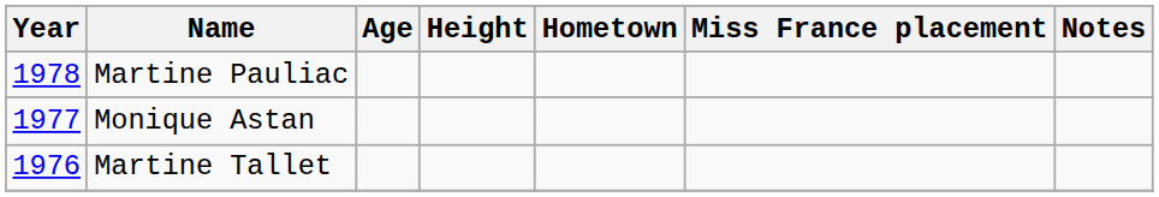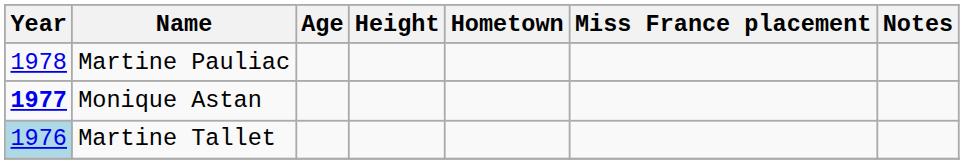Monique Astan | Year: normal -> bold
Martine Tallet | Year: no background -> lightblue background
